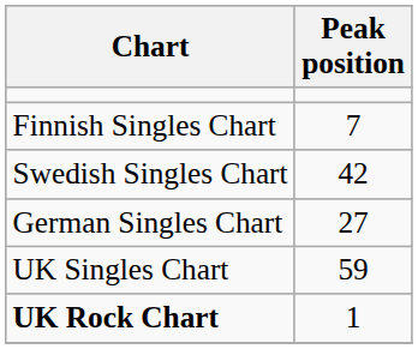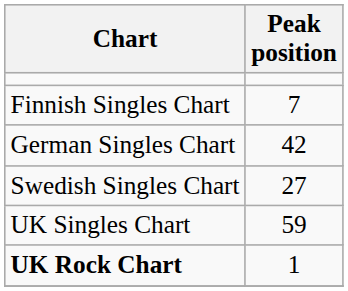row 4 | Chart: Swedish Singles Chart -> German Singles Chart
row 5 | Chart: German Singles Chart -> Swedish Singles Chart
